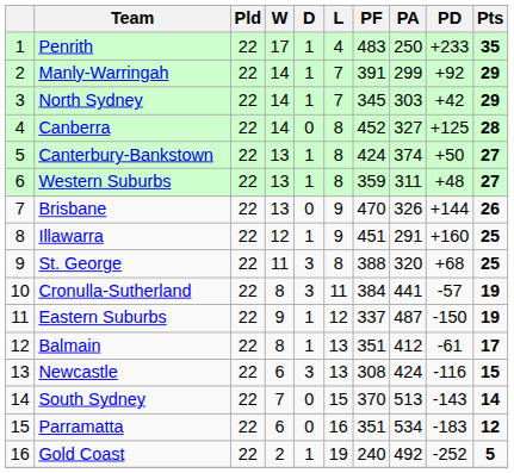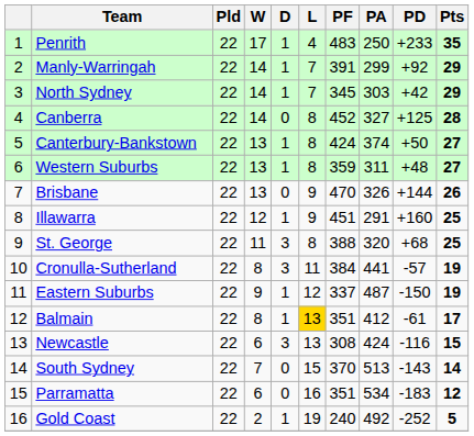Balmain | L: no background -> gold background
